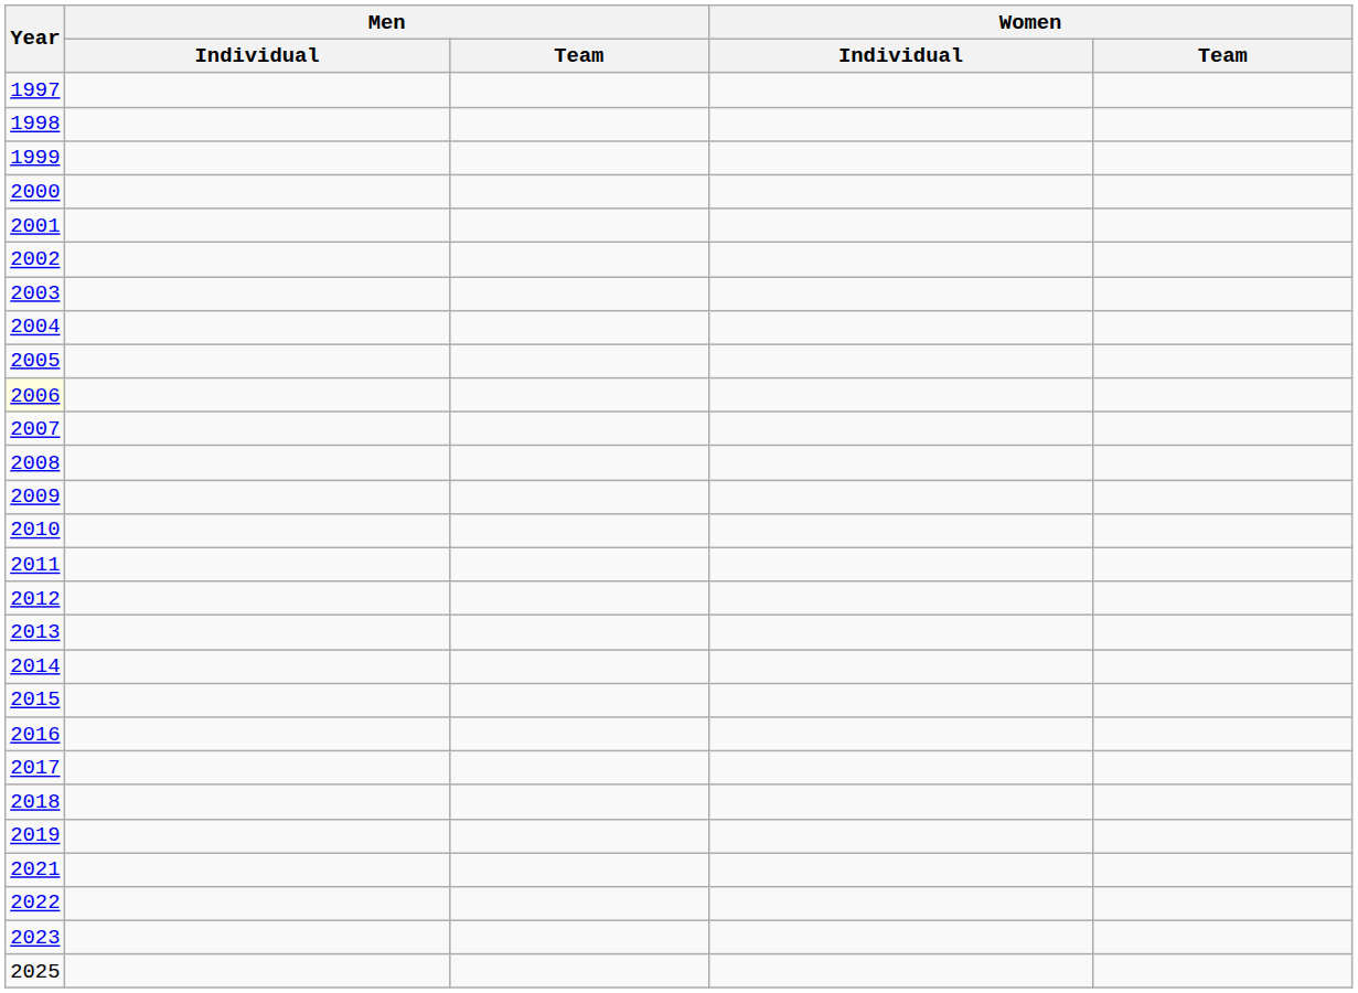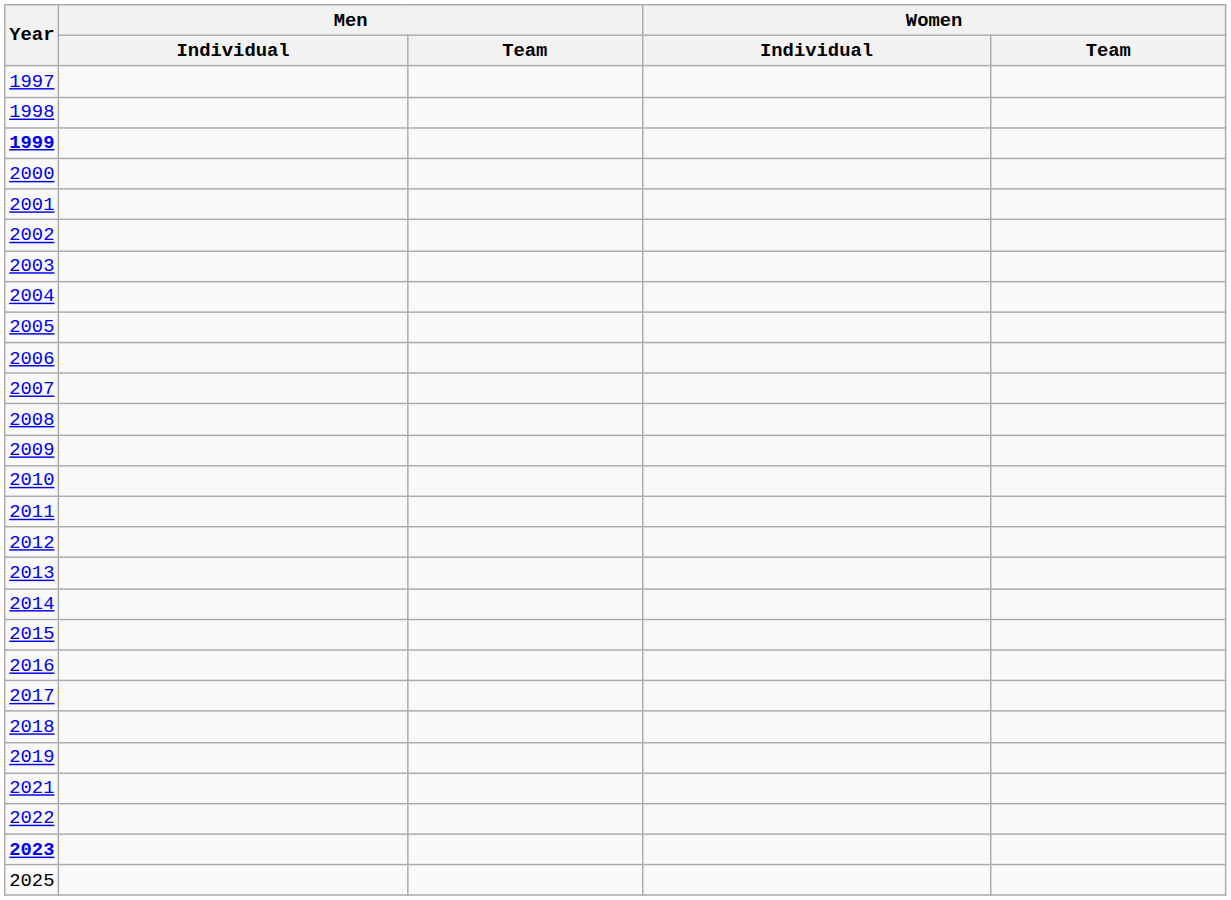1999 | Year: normal -> bold
2006 | Year: lightyellow background -> no background
2023 | Year: normal -> bold
